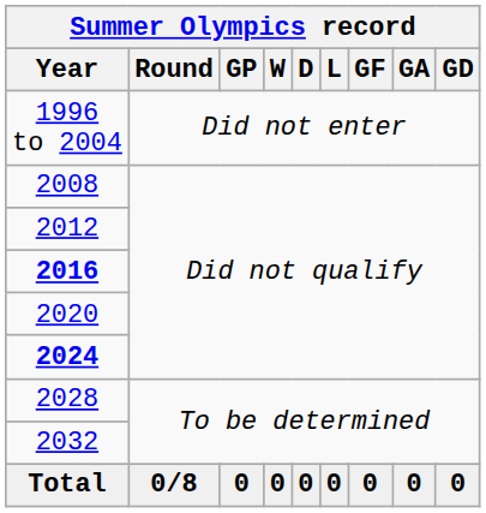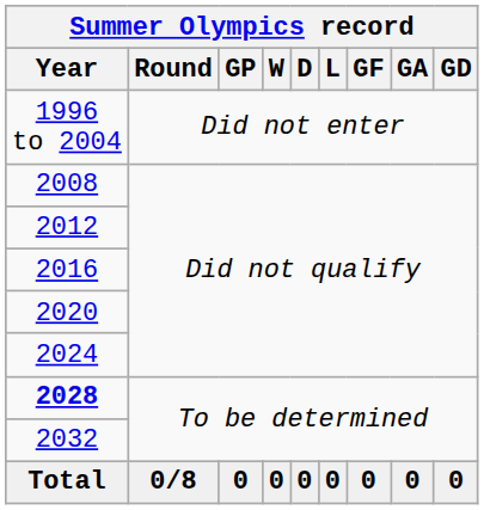2016 | Year: bold -> normal
2024 | Year: bold -> normal
2028 | Year: normal -> bold
